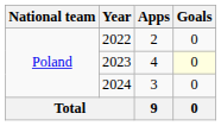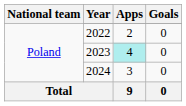2023 | Apps: no background -> paleturquoise background
2023 | Goals: lightyellow background -> no background
